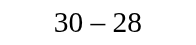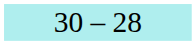row 1 | column 1: no background -> paleturquoise background
